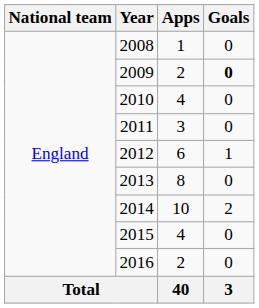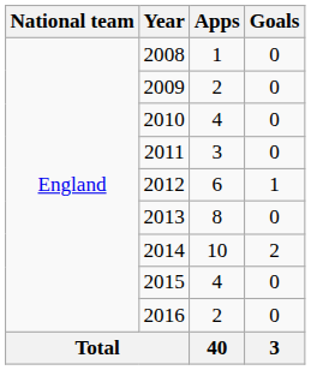2009 | Goals: bold -> normal
